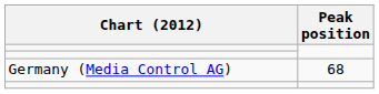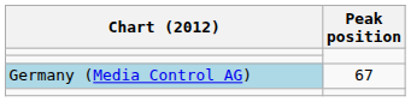row 4 | Chart (2012): no background -> lightblue background
row 4 | Peak position: 68 -> 67
